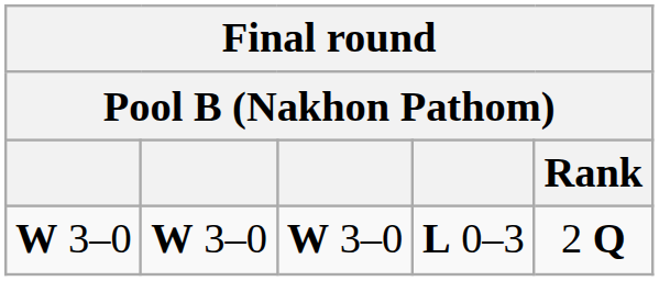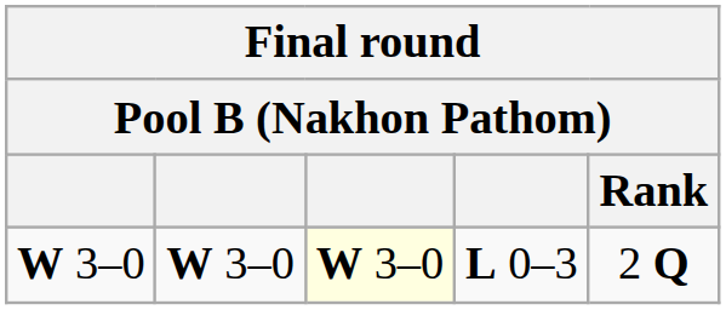row 4 | column 3: no background -> lightyellow background
